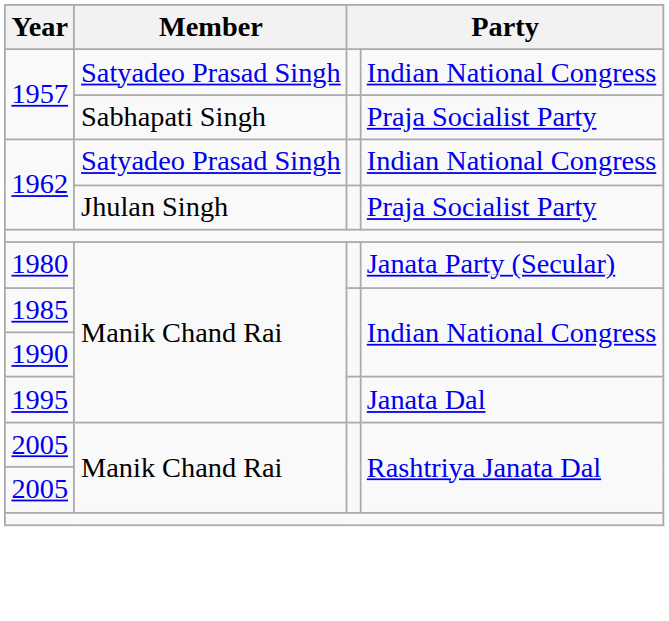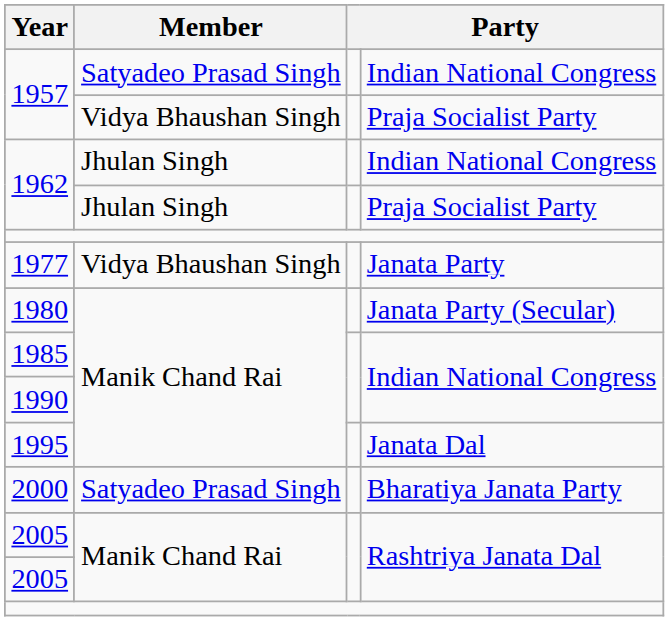1957 / Praja Socialist Party | Member: Sabhapati Singh -> Vidya Bhaushan Singh
1962 / Indian National Congress | Member: Satyadeo Prasad Singh -> Jhulan Singh
+ row: 1977 | Vidya Bhaushan Singh | Janata Party
+ row: 2000 | Satyadeo Prasad Singh | Bharatiya Janata Party
